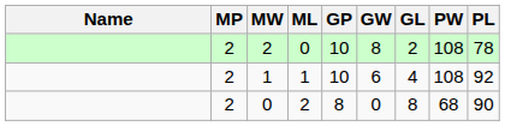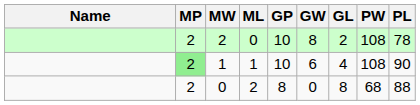row 3 | MP: no background -> lightgreen background
row 3 | PL: 92 -> 90
row 4 | PL: 90 -> 88
